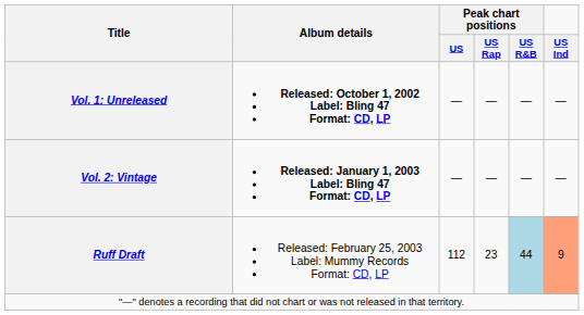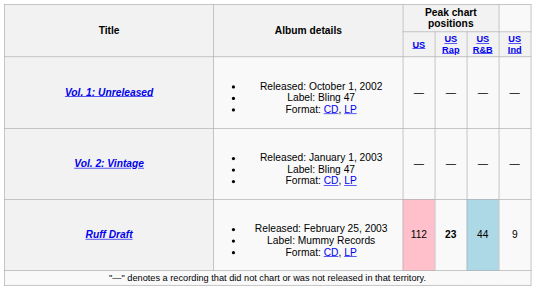Vol. 1: Unreleased | Album details: bold -> normal
Vol. 2: Vintage | Album details: bold -> normal
Ruff Draft | Peak chart positions / US: no background -> pink background
Ruff Draft | Peak chart positions / US Rap: normal -> bold
Ruff Draft | US Ind: lightsalmon background -> no background
